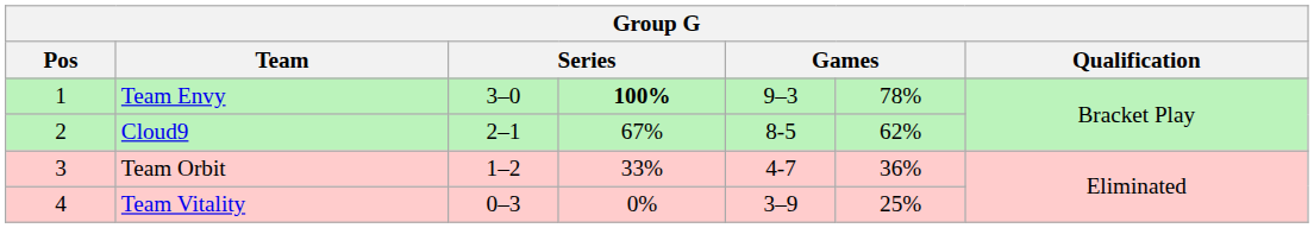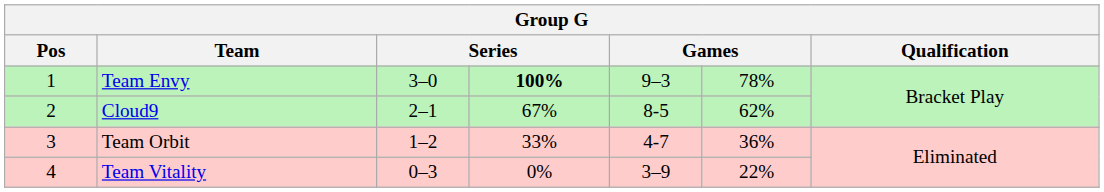Team Vitality | column 6: 25% -> 22%
